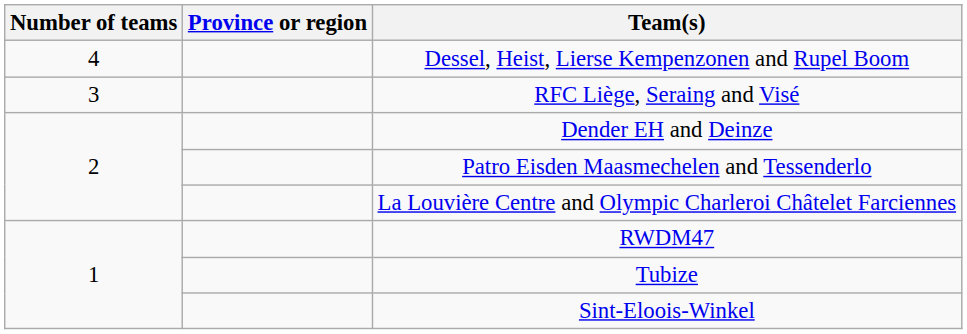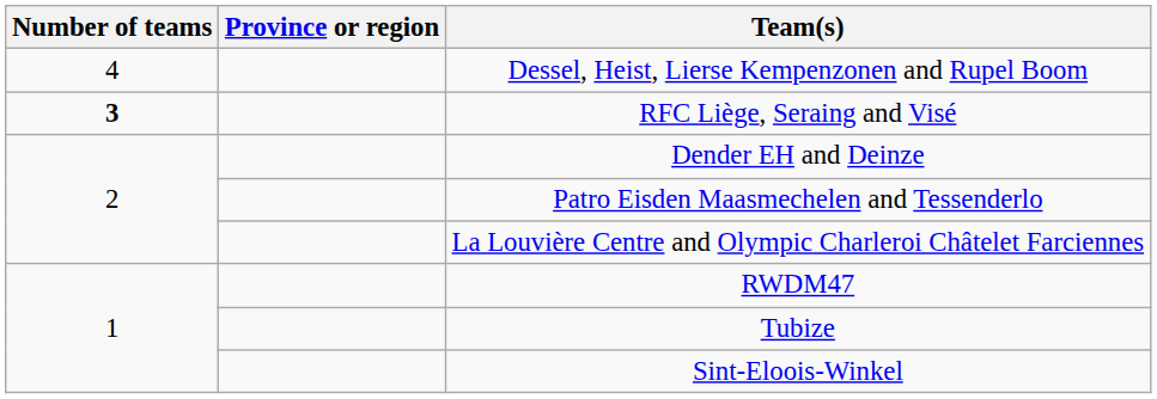RFC Liège, Seraing and Visé | Number of teams: normal -> bold
